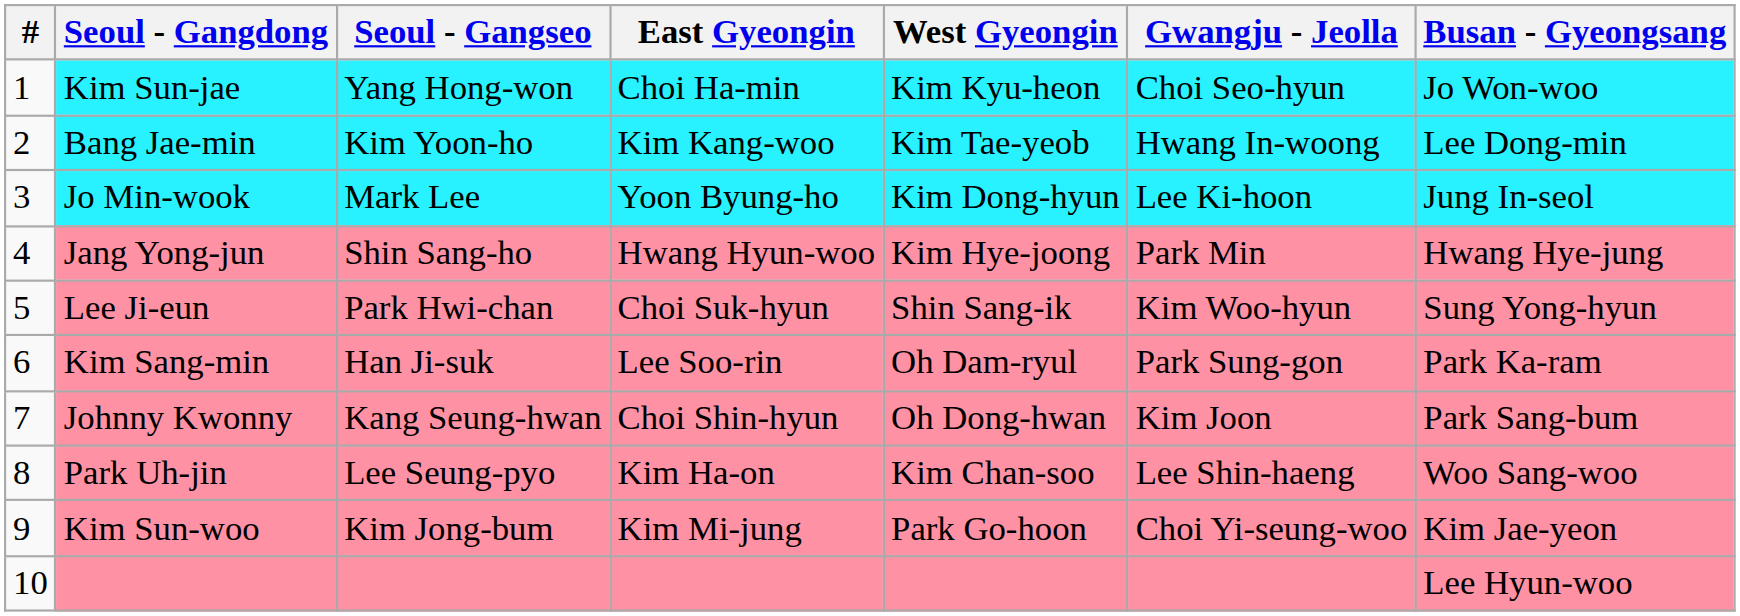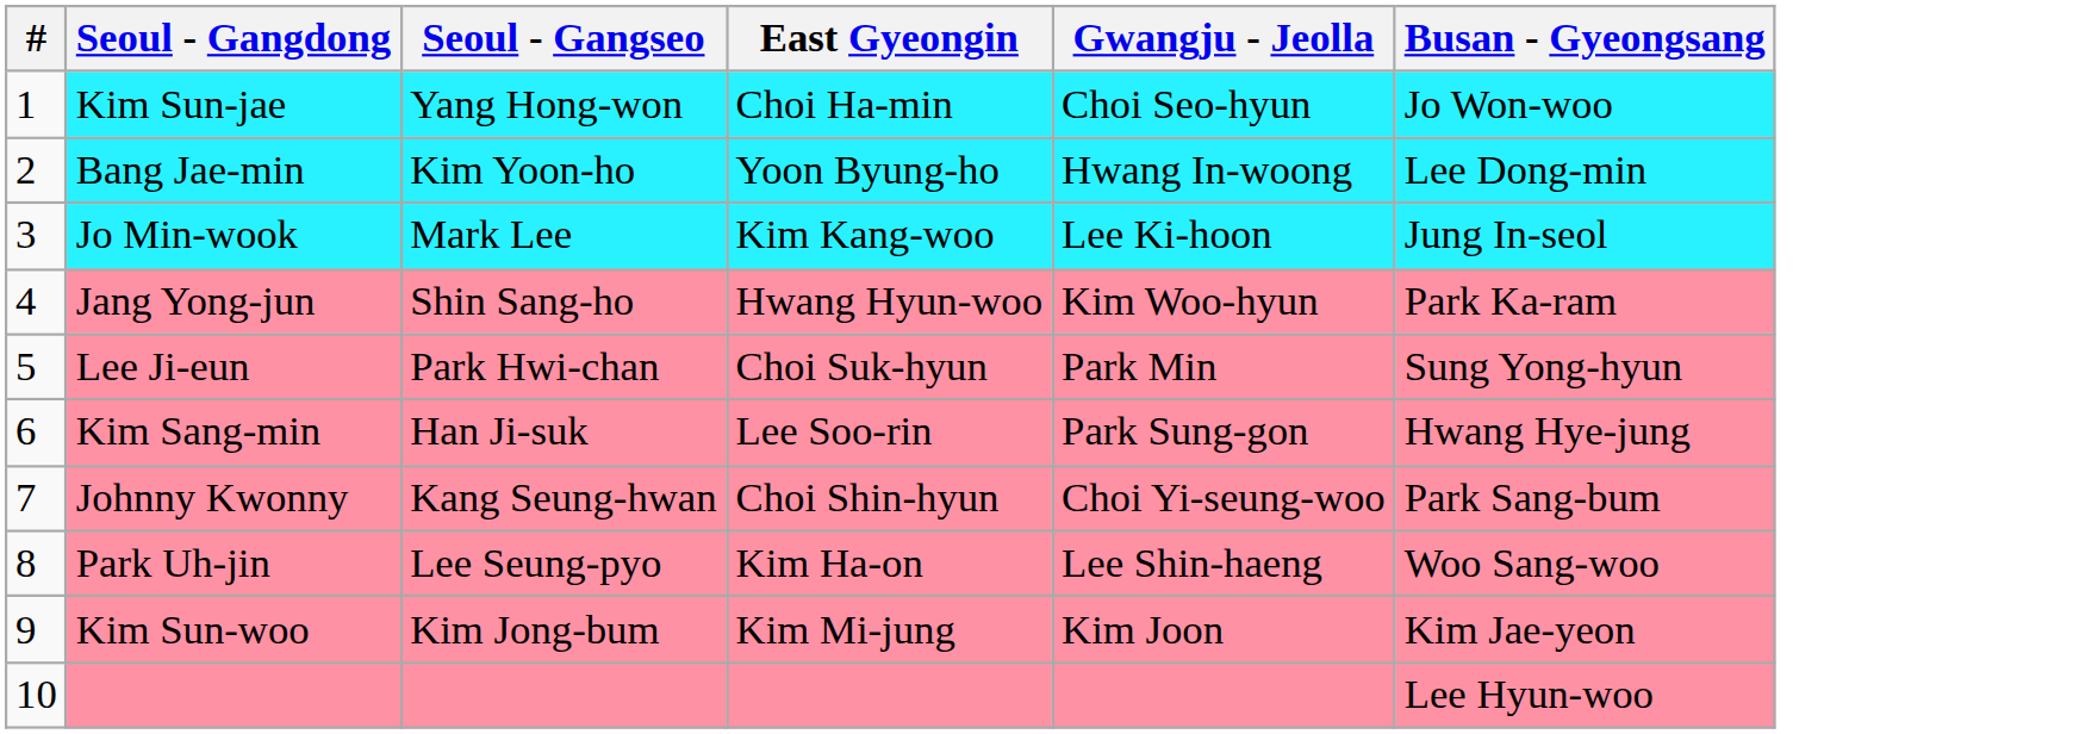- column: West Gyeongin | Kim Kyu-heon | Kim Tae-yeob | Kim Dong-hyun | Kim Hye-joong | Shin Sang-ik | Oh Dam-ryul | Oh Dong-hwan | Kim Chan-soo | Park Go-hoon
Bang Jae-min | East Gyeongin: Kim Kang-woo -> Yoon Byung-ho
Jo Min-wook | East Gyeongin: Yoon Byung-ho -> Kim Kang-woo
Jang Yong-jun | Gwangju - Jeolla: Park Min -> Kim Woo-hyun
Jang Yong-jun | Busan - Gyeongsang: Hwang Hye-jung -> Park Ka-ram
Lee Ji-eun | Gwangju - Jeolla: Kim Woo-hyun -> Park Min
Kim Sang-min | Busan - Gyeongsang: Park Ka-ram -> Hwang Hye-jung
Johnny Kwonny | Gwangju - Jeolla: Kim Joon -> Choi Yi-seung-woo
Kim Sun-woo | Gwangju - Jeolla: Choi Yi-seung-woo -> Kim Joon
